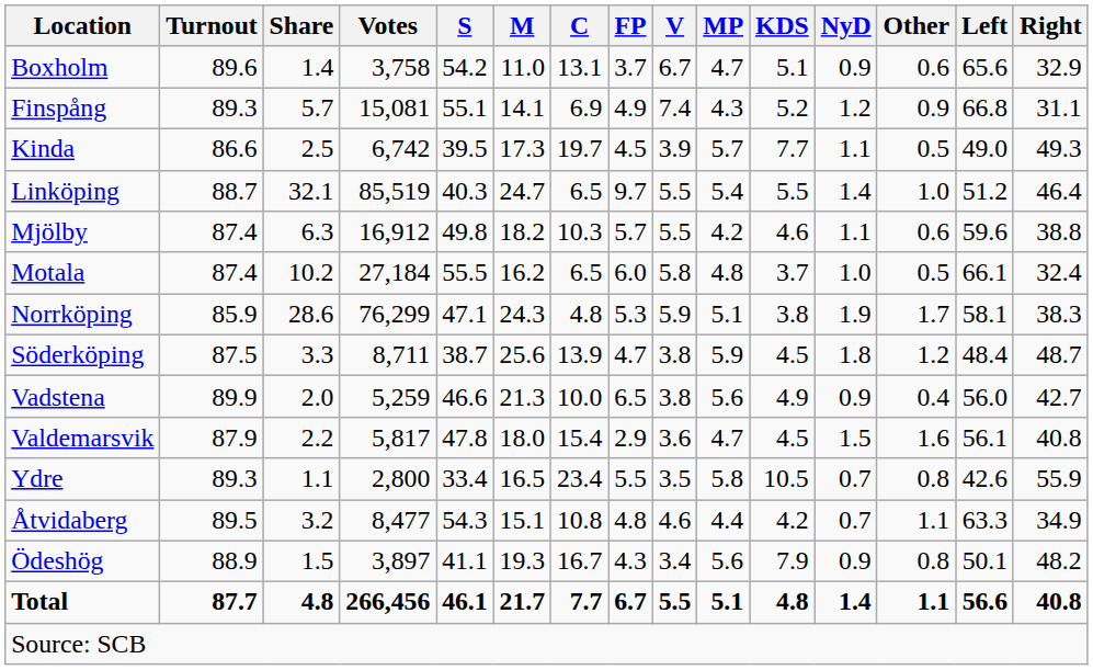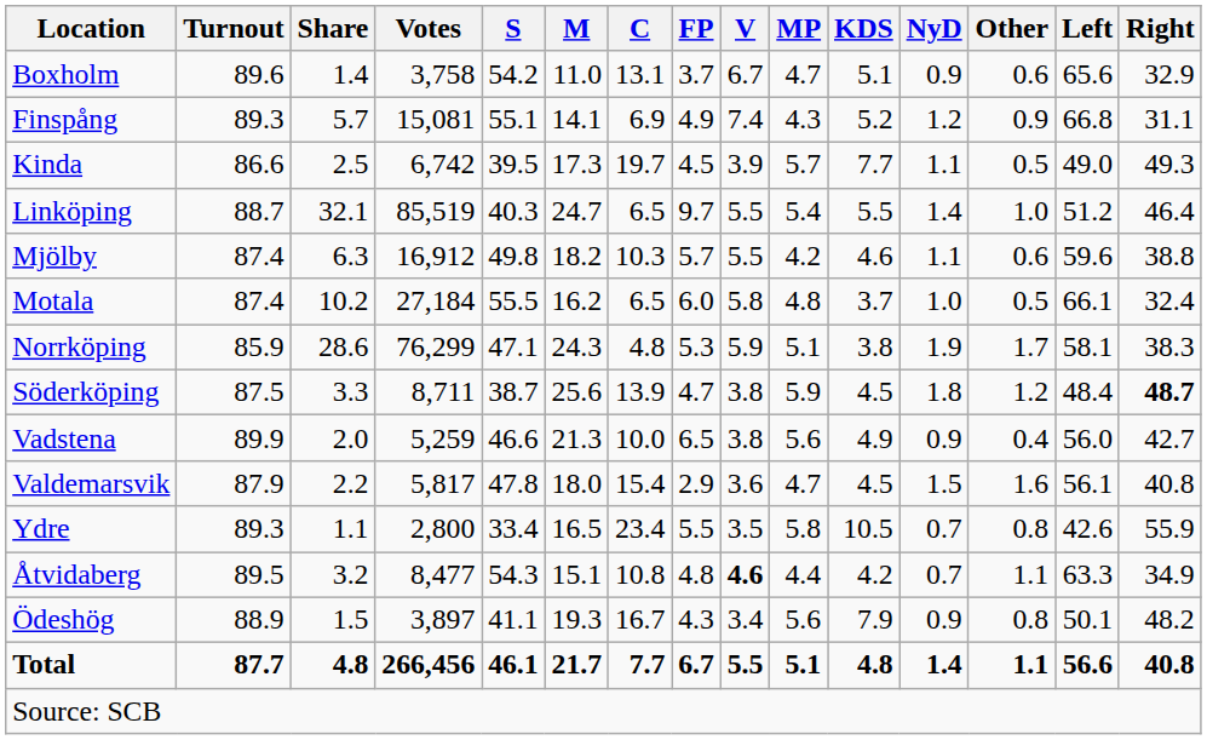Söderköping | Right: normal -> bold
Åtvidaberg | V: normal -> bold
